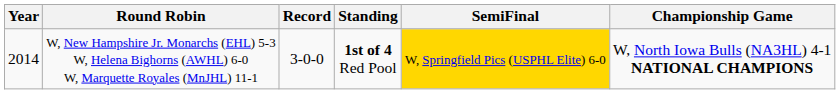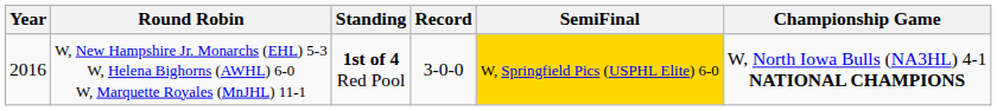columns swapped: Record <-> Standing
row 2 | Year: 2014 -> 2016
